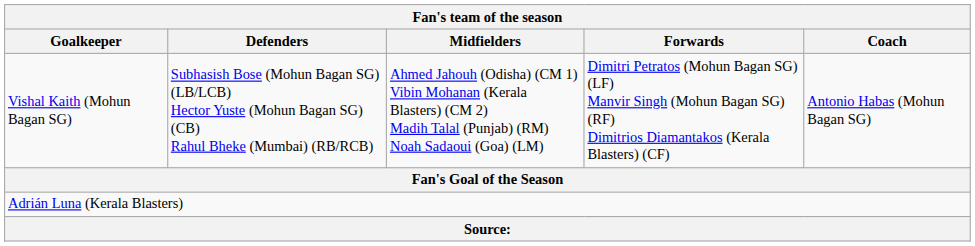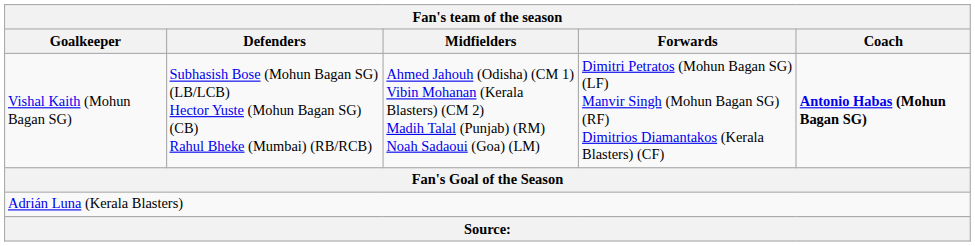Vishal Kaith (Mohun Bagan SG) | Coach: normal -> bold
